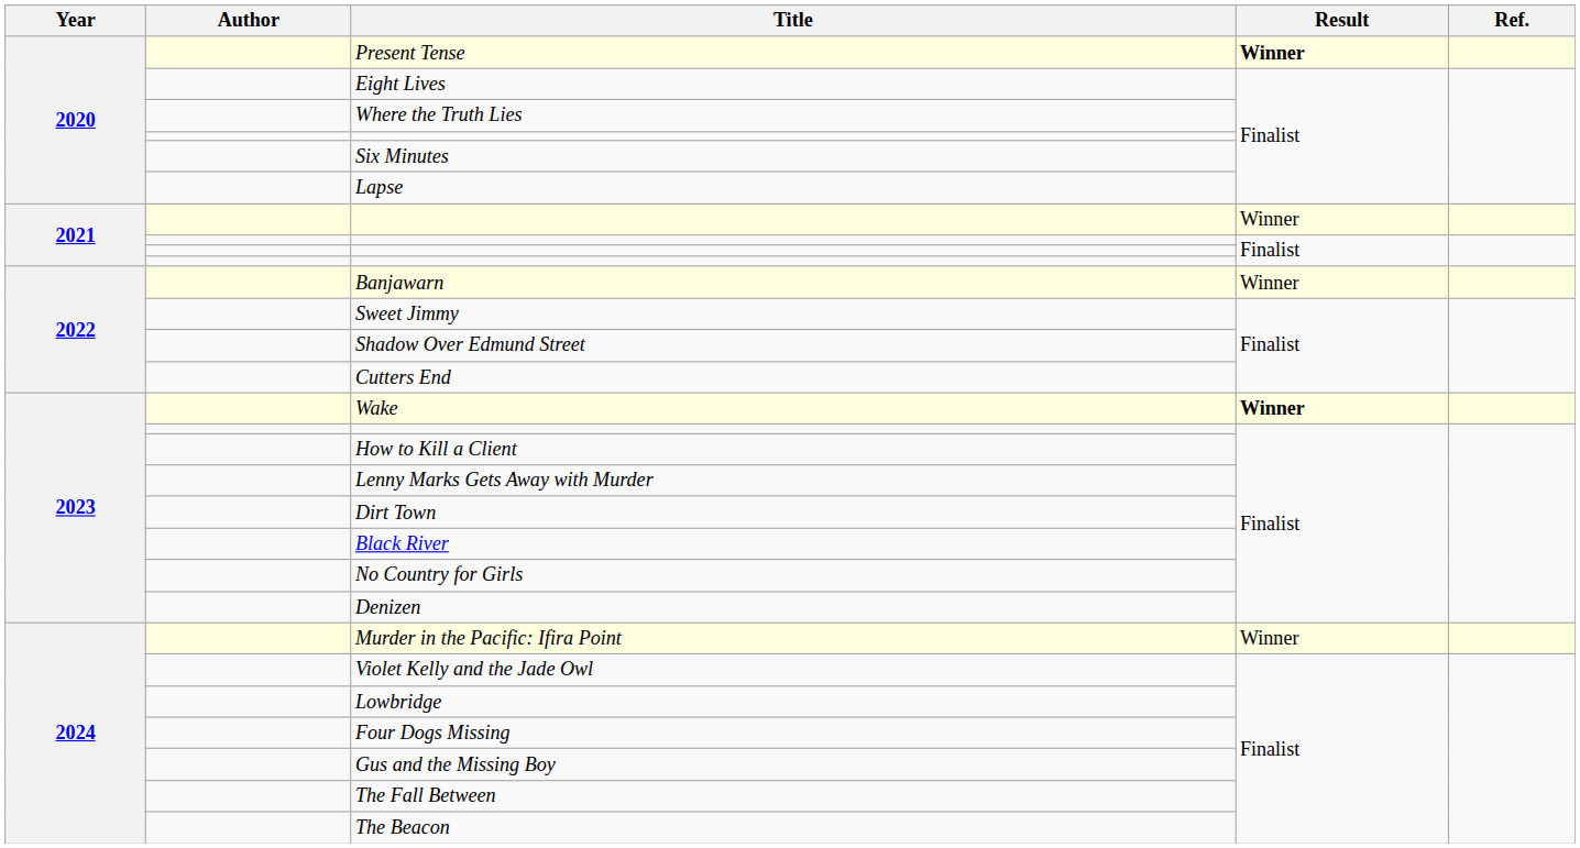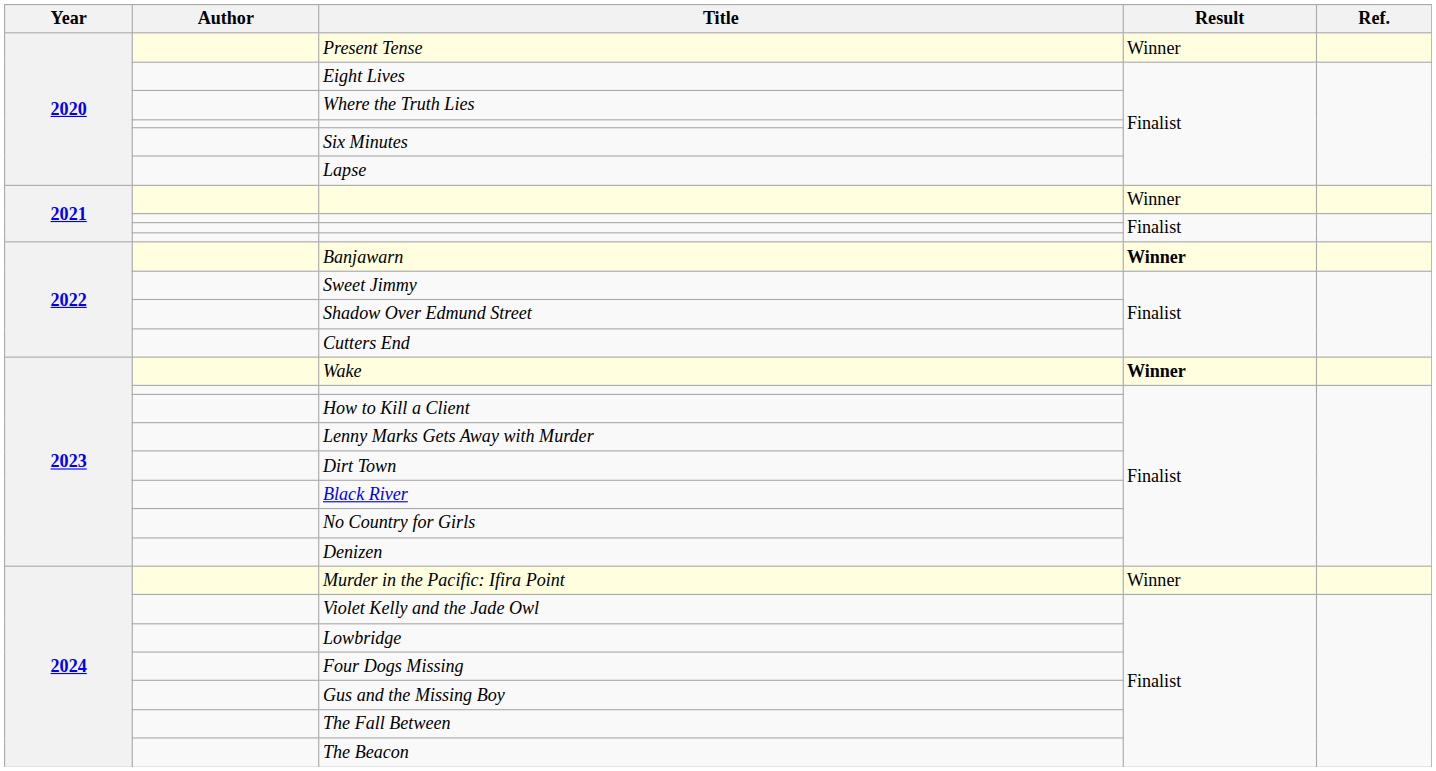Present Tense | Result: bold -> normal
Banjawarn | Result: normal -> bold
